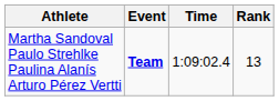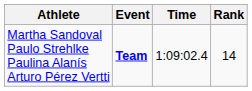row 2 | Rank: 13 -> 14
